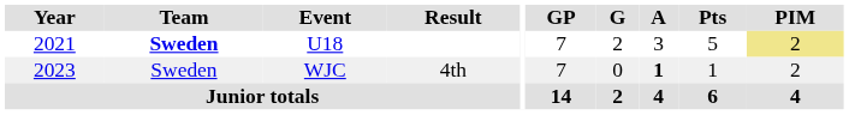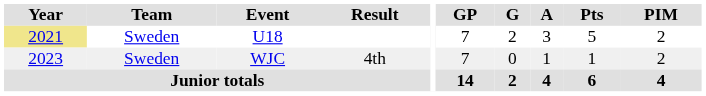U18 | Year: no background -> khaki background
U18 | Team: bold -> normal
U18 | PIM: khaki background -> no background
WJC | A: bold -> normal
